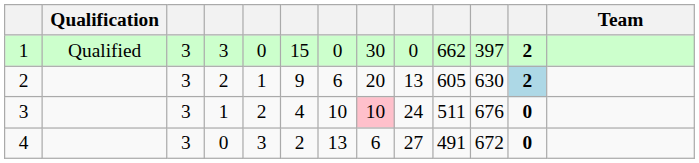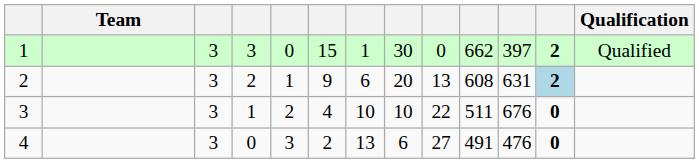columns swapped: Team <-> Qualification
row 2 | column 7: 0 -> 1
row 3 | column 10: 605 -> 608
row 3 | column 11: 630 -> 631
row 4 | column 8: pink background -> no background
row 4 | column 9: 24 -> 22
row 5 | column 11: 672 -> 476
